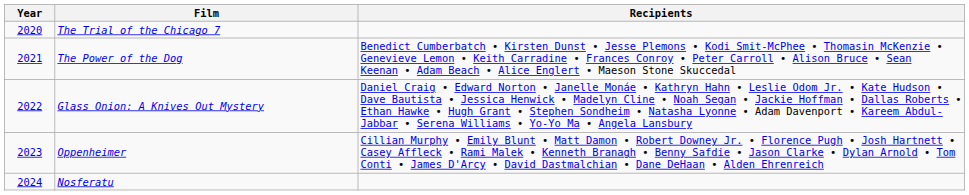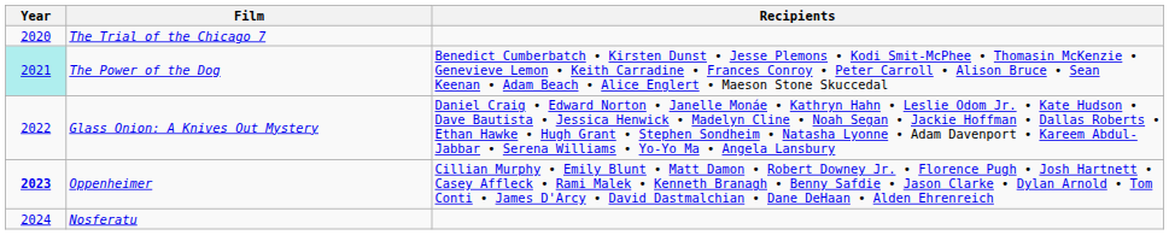The Power of the Dog | Year: no background -> paleturquoise background
Oppenheimer | Year: normal -> bold
